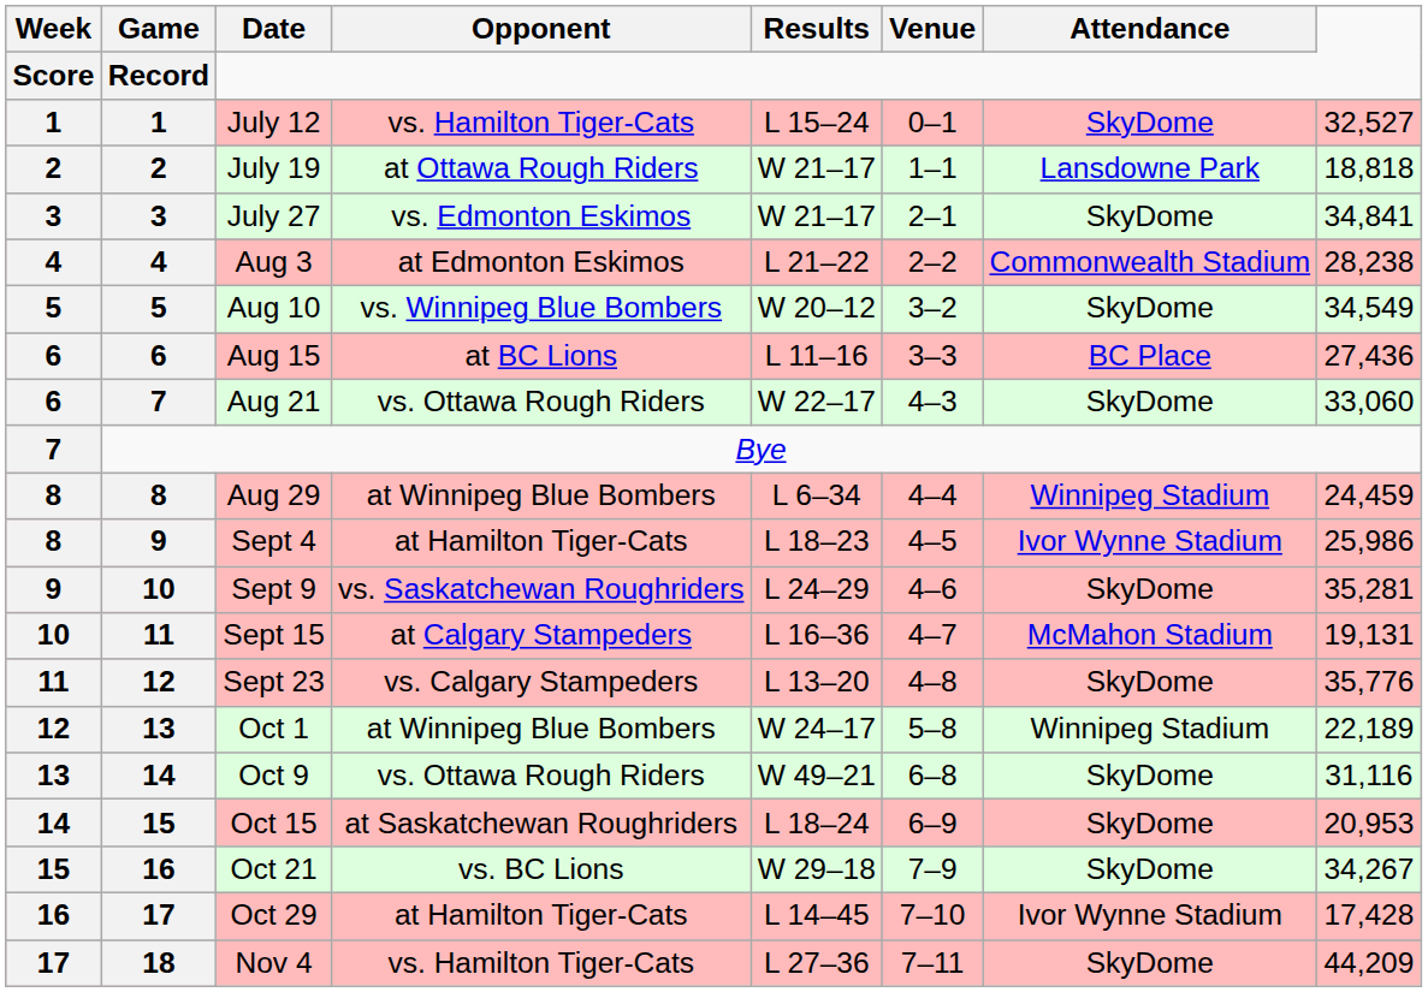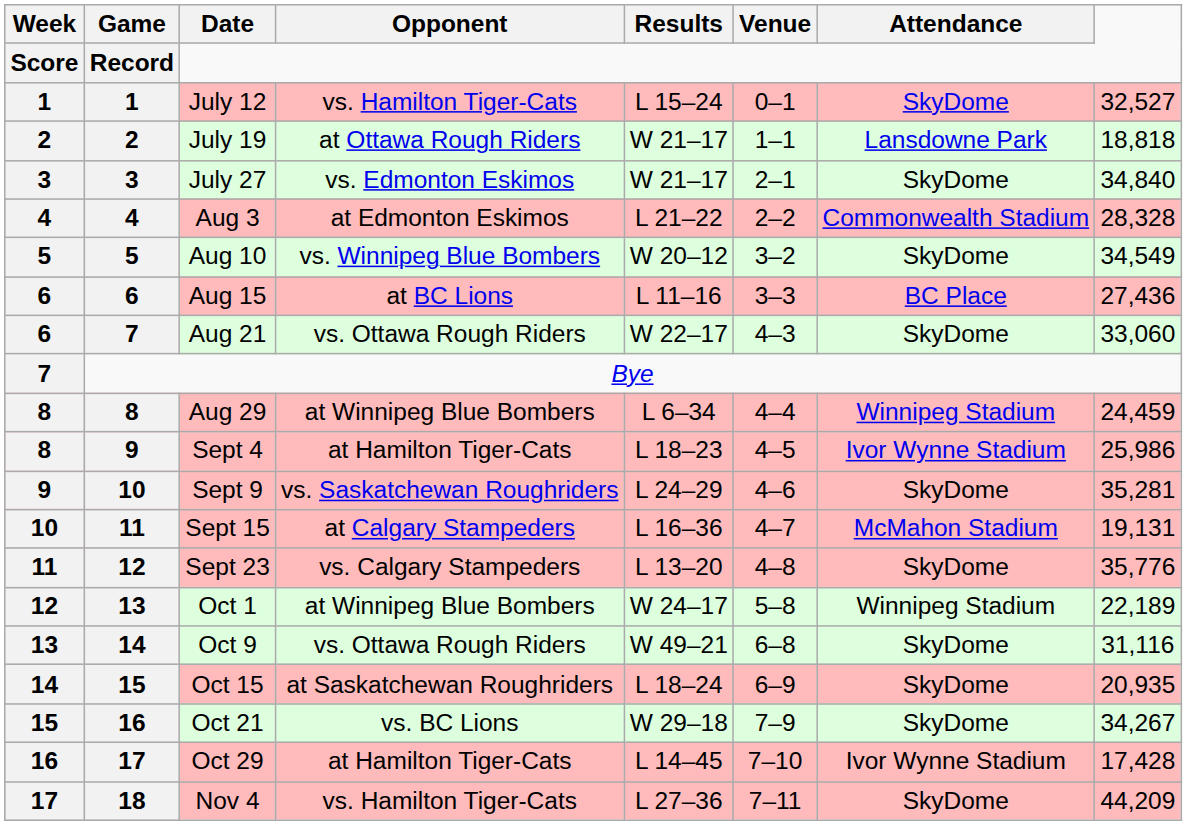July 27 | column 8: 34,841 -> 34,840
Aug 3 | column 8: 28,238 -> 28,328
Oct 15 | column 8: 20,953 -> 20,935
